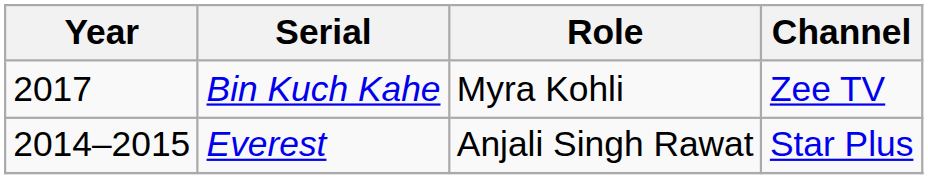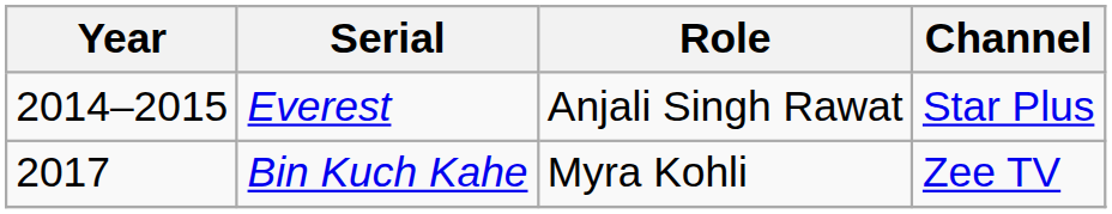rows swapped: Everest <-> Bin Kuch Kahe
